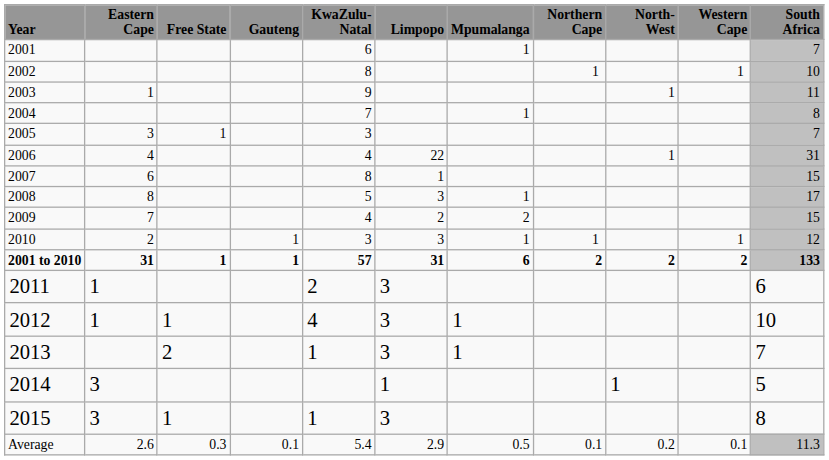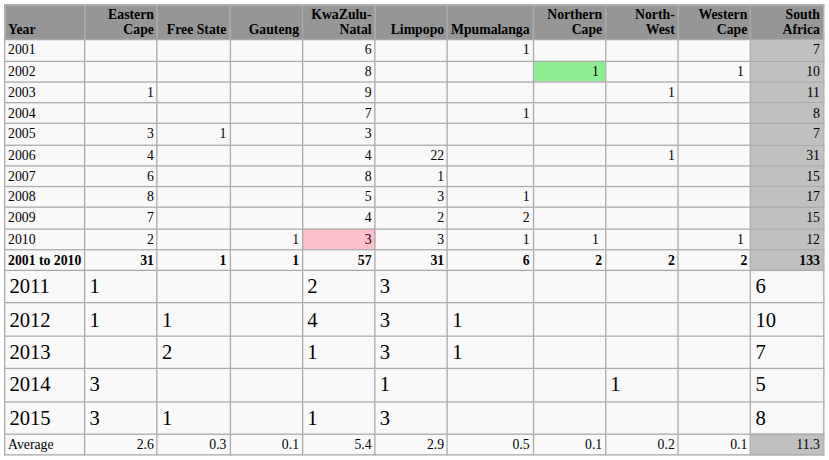2002 | column 8: no background -> lightgreen background
2010 | column 5: no background -> pink background
